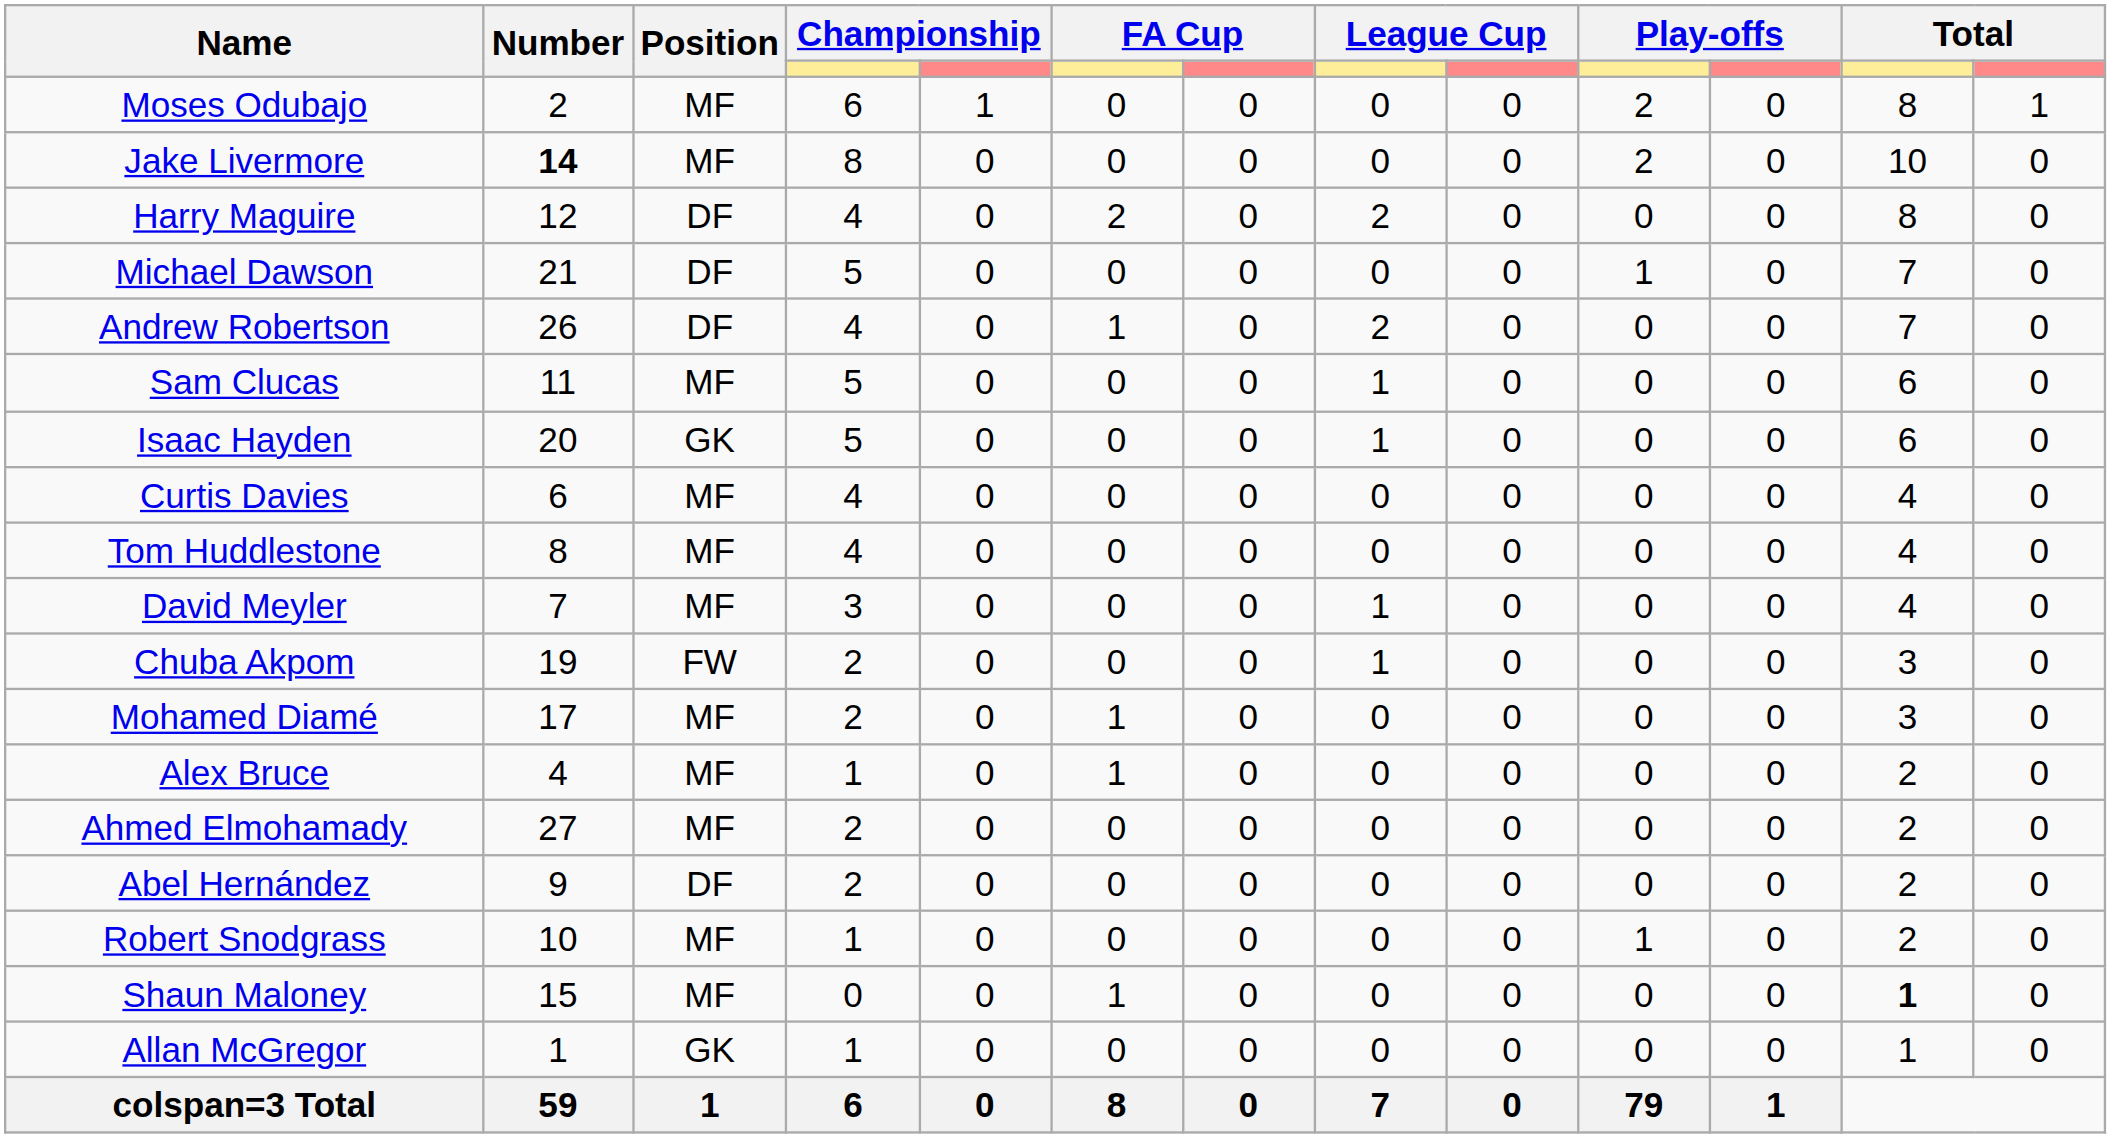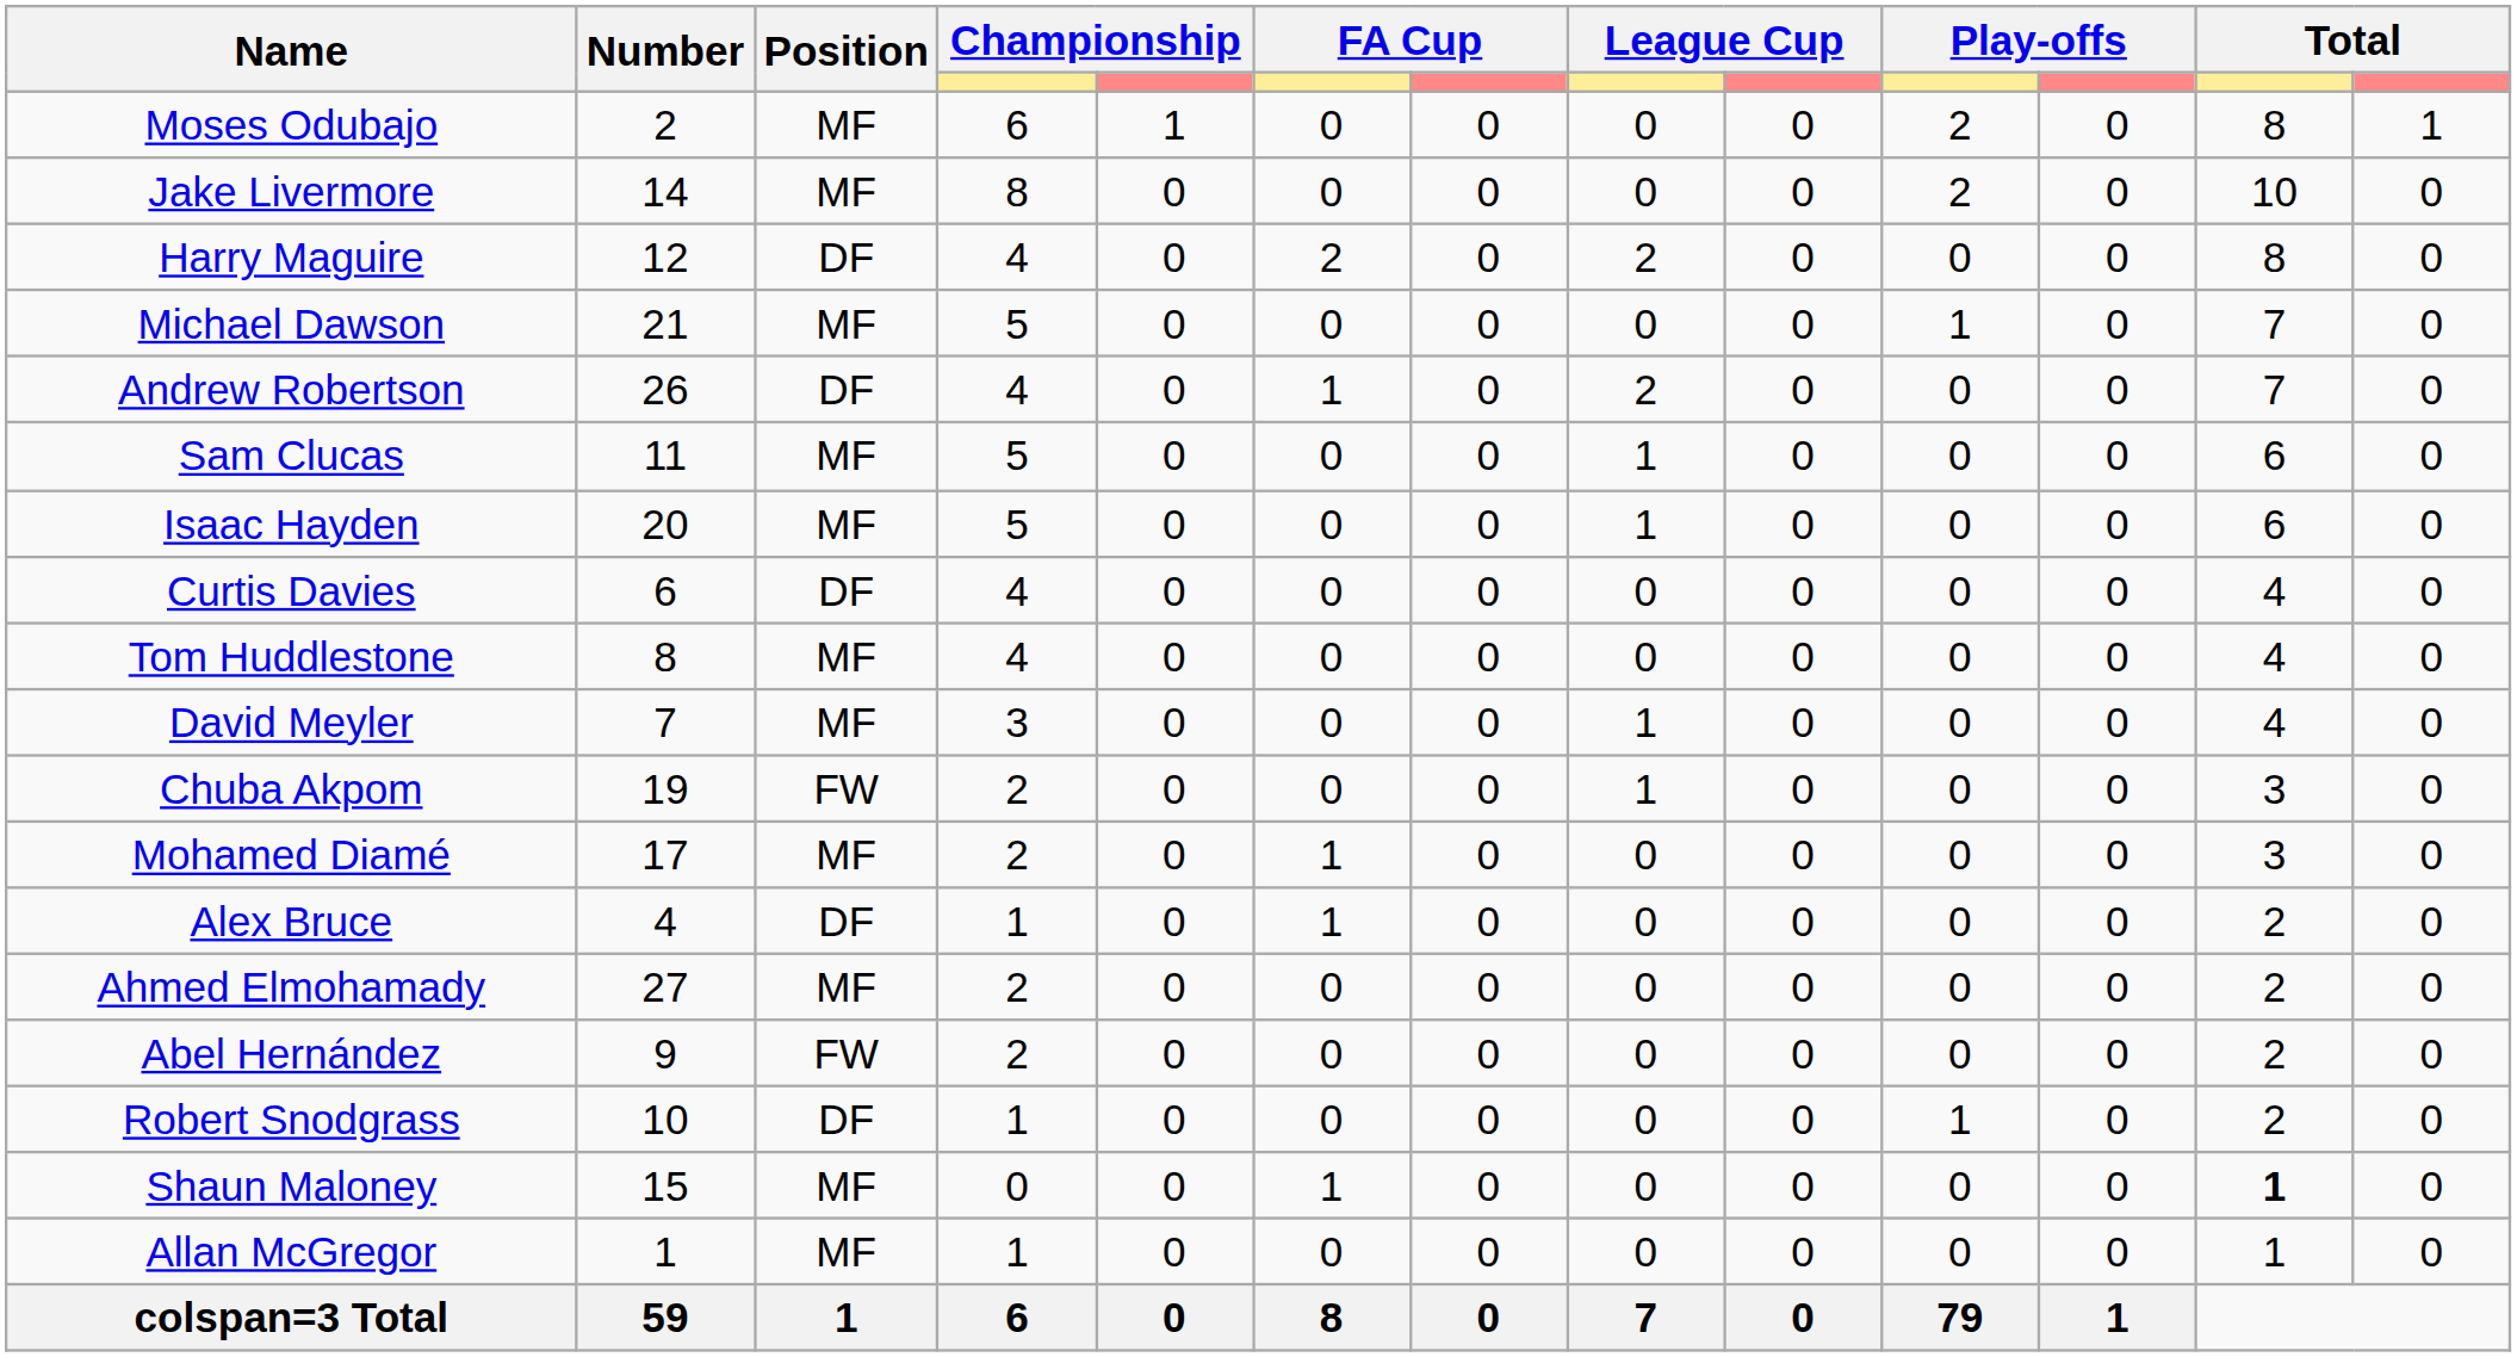Jake Livermore | Number: bold -> normal
Michael Dawson | Position: DF -> MF
Isaac Hayden | Position: GK -> MF
Curtis Davies | Position: MF -> DF
Alex Bruce | Position: MF -> DF
Abel Hernández | Position: DF -> FW
Robert Snodgrass | Position: MF -> DF
Allan McGregor | Position: GK -> MF
